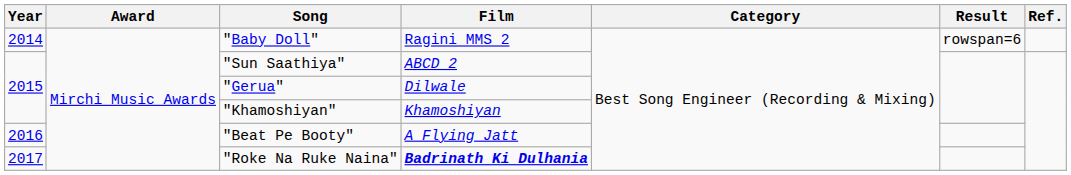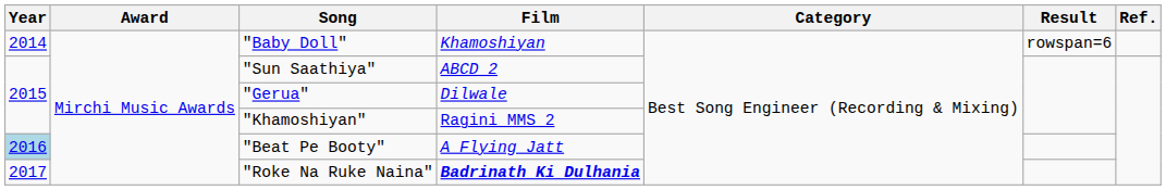"Baby Doll" | Film: Ragini MMS 2 -> Khamoshiyan
"Khamoshiyan" | Film: Khamoshiyan -> Ragini MMS 2
"Beat Pe Booty" | Year: no background -> lightblue background
